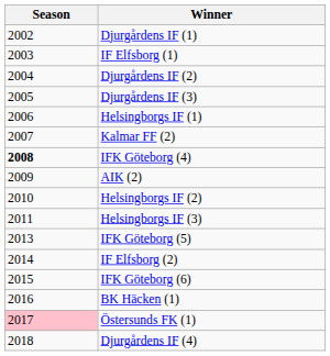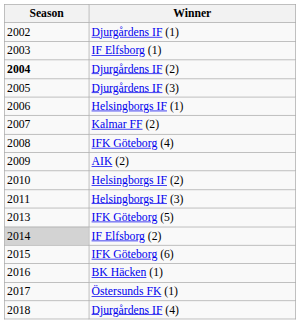Djurgårdens IF (2) | Season: normal -> bold
IFK Göteborg (4) | Season: bold -> normal
IF Elfsborg (2) | Season: no background -> lightgrey background
Östersunds FK (1) | Season: pink background -> no background
